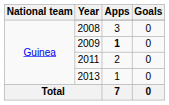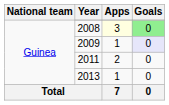2008 | Apps: no background -> lightyellow background
2008 | Goals: no background -> lightgreen background
2009 | Apps: bold -> normal
2009 | Goals: no background -> lavender background
